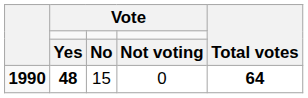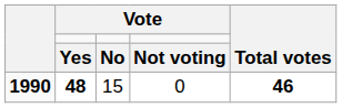1990 | Total votes: 64 -> 46
